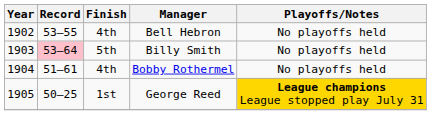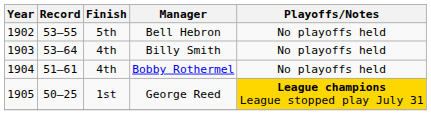Bell Hebron | Finish: 4th -> 5th
Billy Smith | Record: pink background -> no background
Billy Smith | Finish: 5th -> 4th
